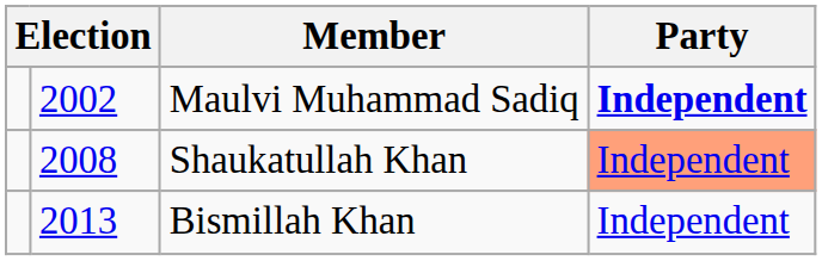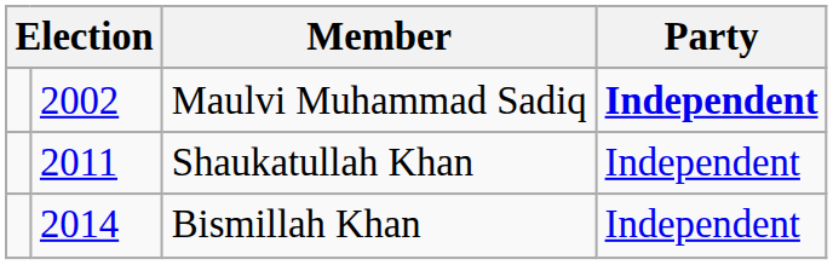Shaukatullah Khan | column 2: 2008 -> 2011
Shaukatullah Khan | Party: lightsalmon background -> no background
Bismillah Khan | column 2: 2013 -> 2014
